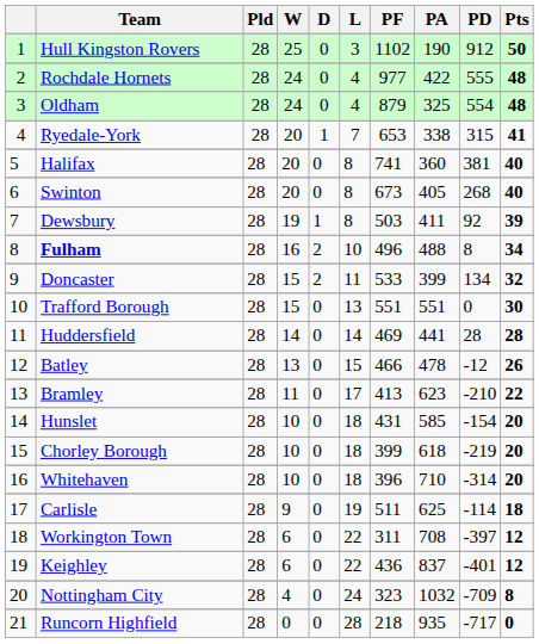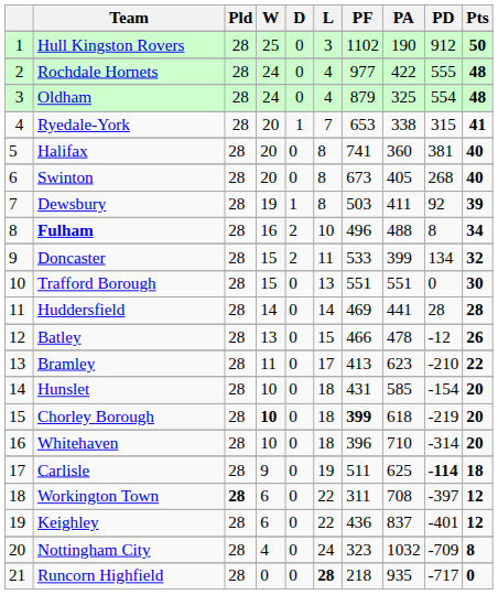Chorley Borough | W: normal -> bold
Chorley Borough | PF: normal -> bold
Carlisle | PD: normal -> bold
Workington Town | Pld: normal -> bold
Runcorn Highfield | L: normal -> bold
